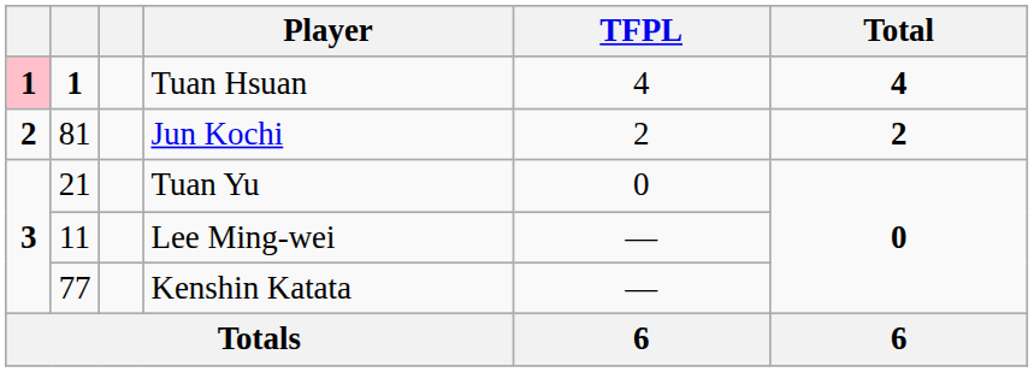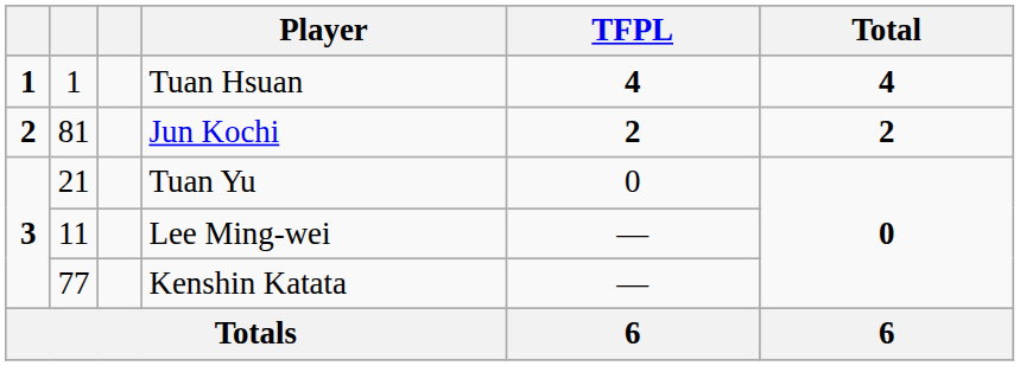Tuan Hsuan | column 1: pink background -> no background
Tuan Hsuan | column 2: bold -> normal
Tuan Hsuan | TFPL: normal -> bold
Jun Kochi | TFPL: normal -> bold
